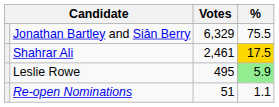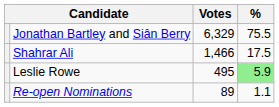Shahrar Ali | Votes: 2,461 -> 1,466
Shahrar Ali | %: gold background -> no background
Re-open Nominations | Votes: 51 -> 89
